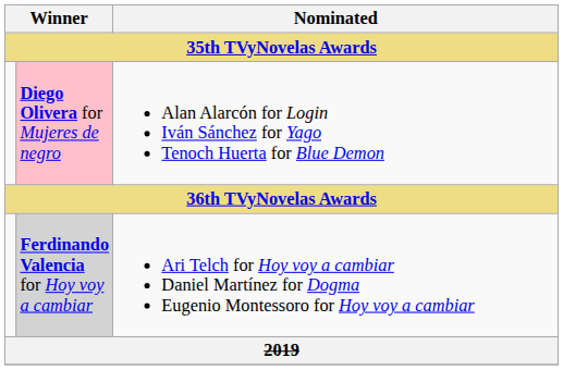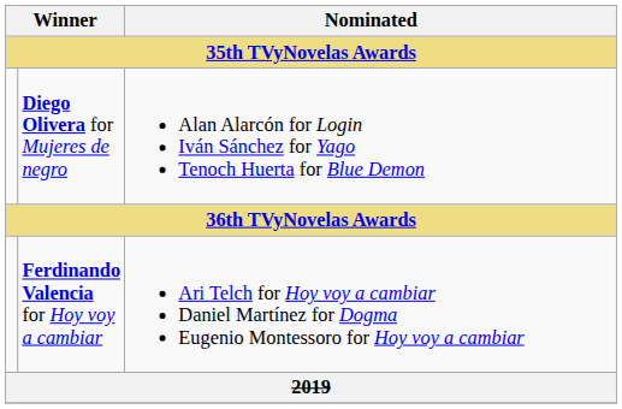Diego Olivera for Mujeres de negro | column 2: pink background -> no background
Ferdinando Valencia for Hoy voy a cambiar | column 2: lightgrey background -> no background
